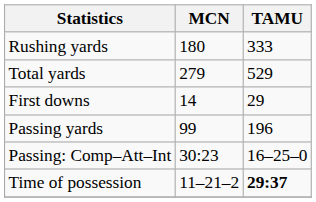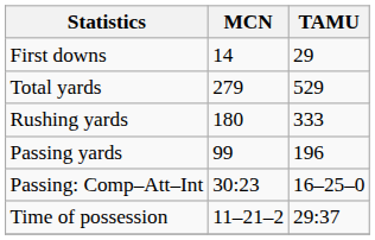rows swapped: First downs <-> Rushing yards
Time of possession | TAMU: bold -> normal
